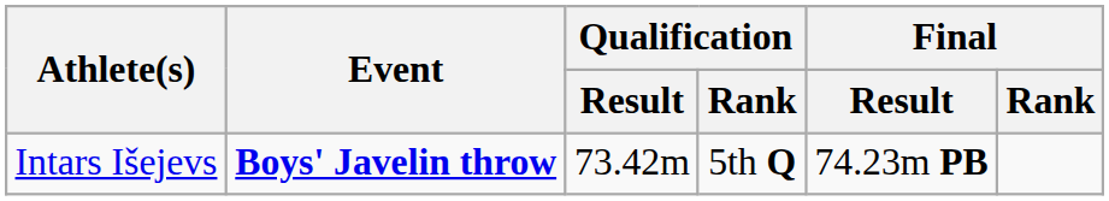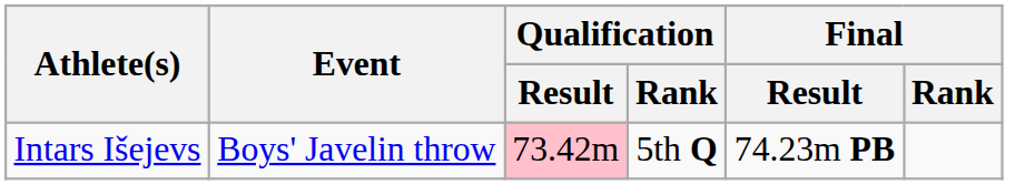Intars Išejevs | Event: bold -> normal
Intars Išejevs | Qualification / Result: no background -> pink background
